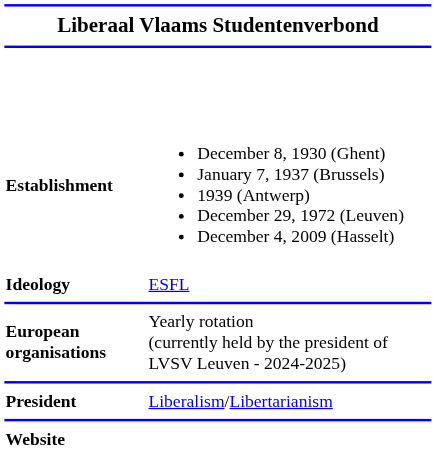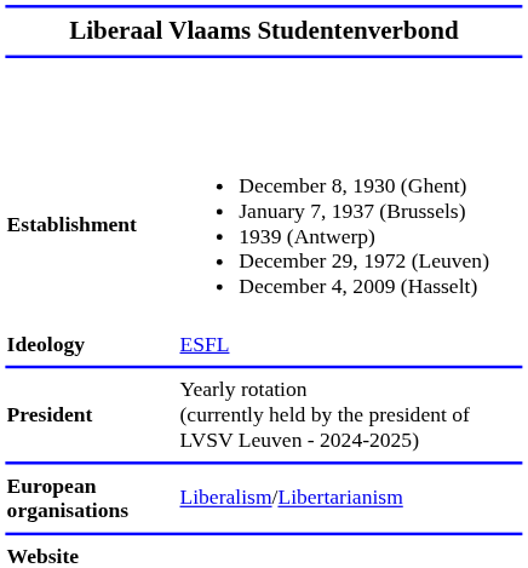row 4 | column 1: European organisations -> President
row 5 | column 1: President -> European organisations
